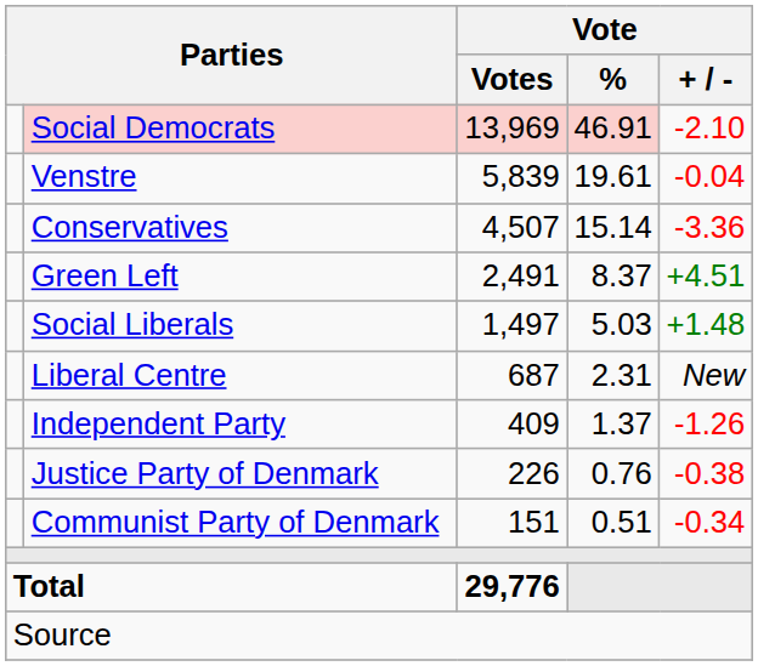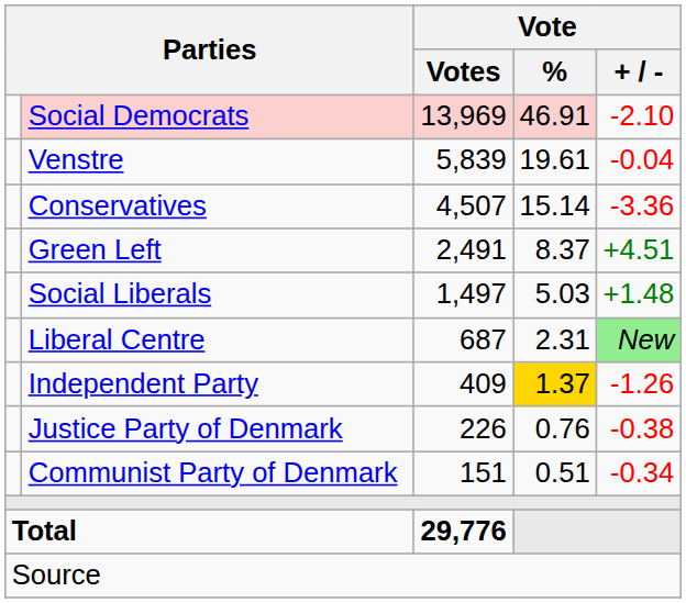Liberal Centre | Vote / + / -: no background -> lightgreen background
Independent Party | Vote / %: no background -> gold background
